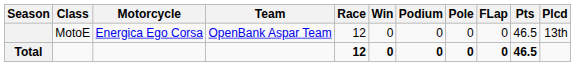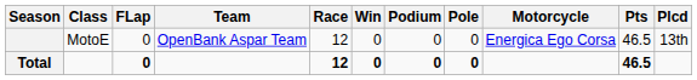columns swapped: Motorcycle <-> FLap
